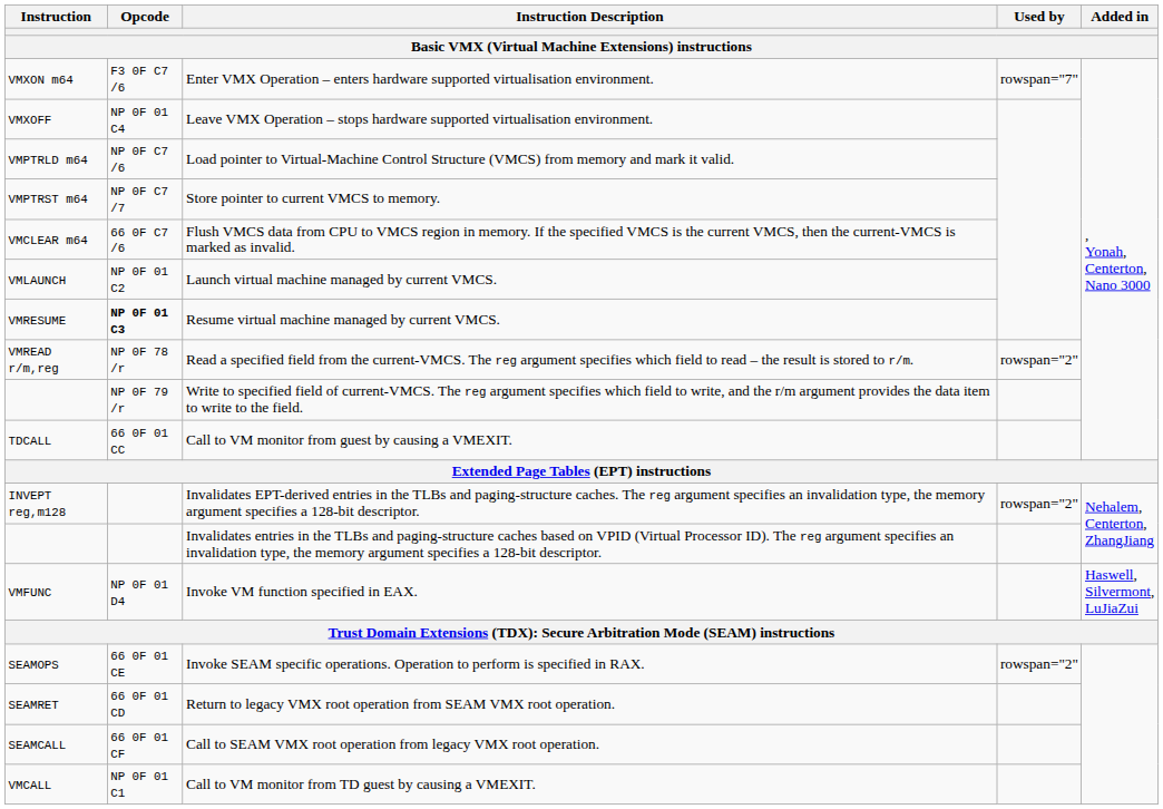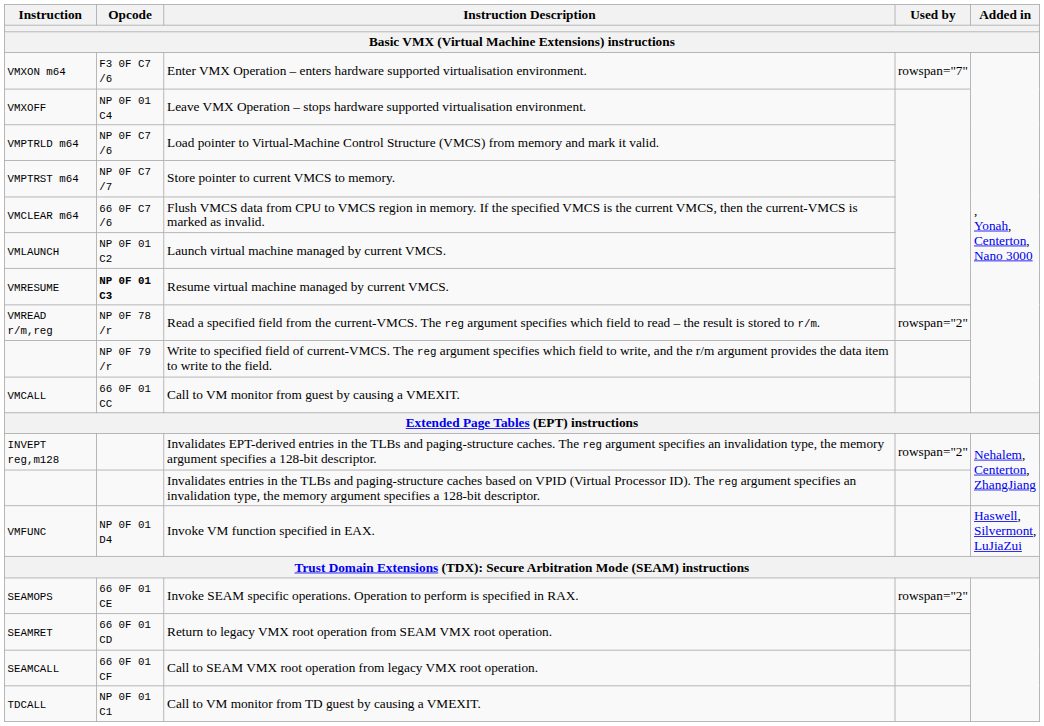Call to VM monitor from guest by causing a VMEXIT. | Instruction: TDCALL -> VMCALL
Call to VM monitor from TD guest by causing a VMEXIT. | Instruction: VMCALL -> TDCALL
